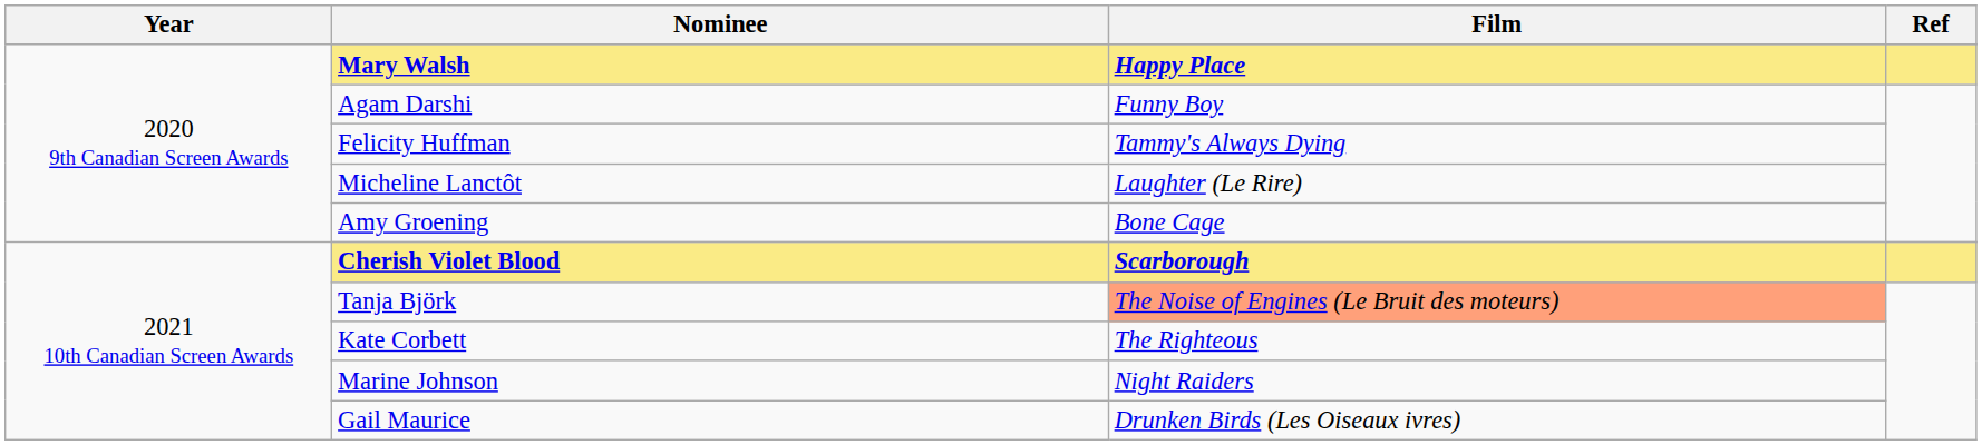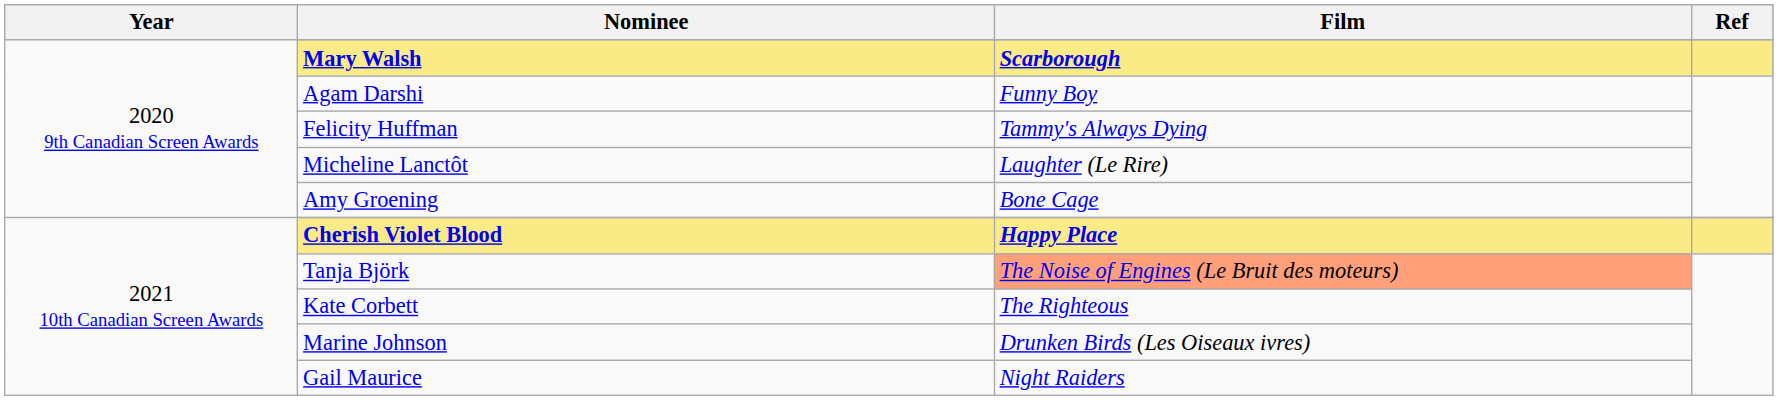Mary Walsh | Film: Happy Place -> Scarborough
Cherish Violet Blood | Film: Scarborough -> Happy Place
Marine Johnson | Film: Night Raiders -> Drunken Birds (Les Oiseaux ivres)
Gail Maurice | Film: Drunken Birds (Les Oiseaux ivres) -> Night Raiders
